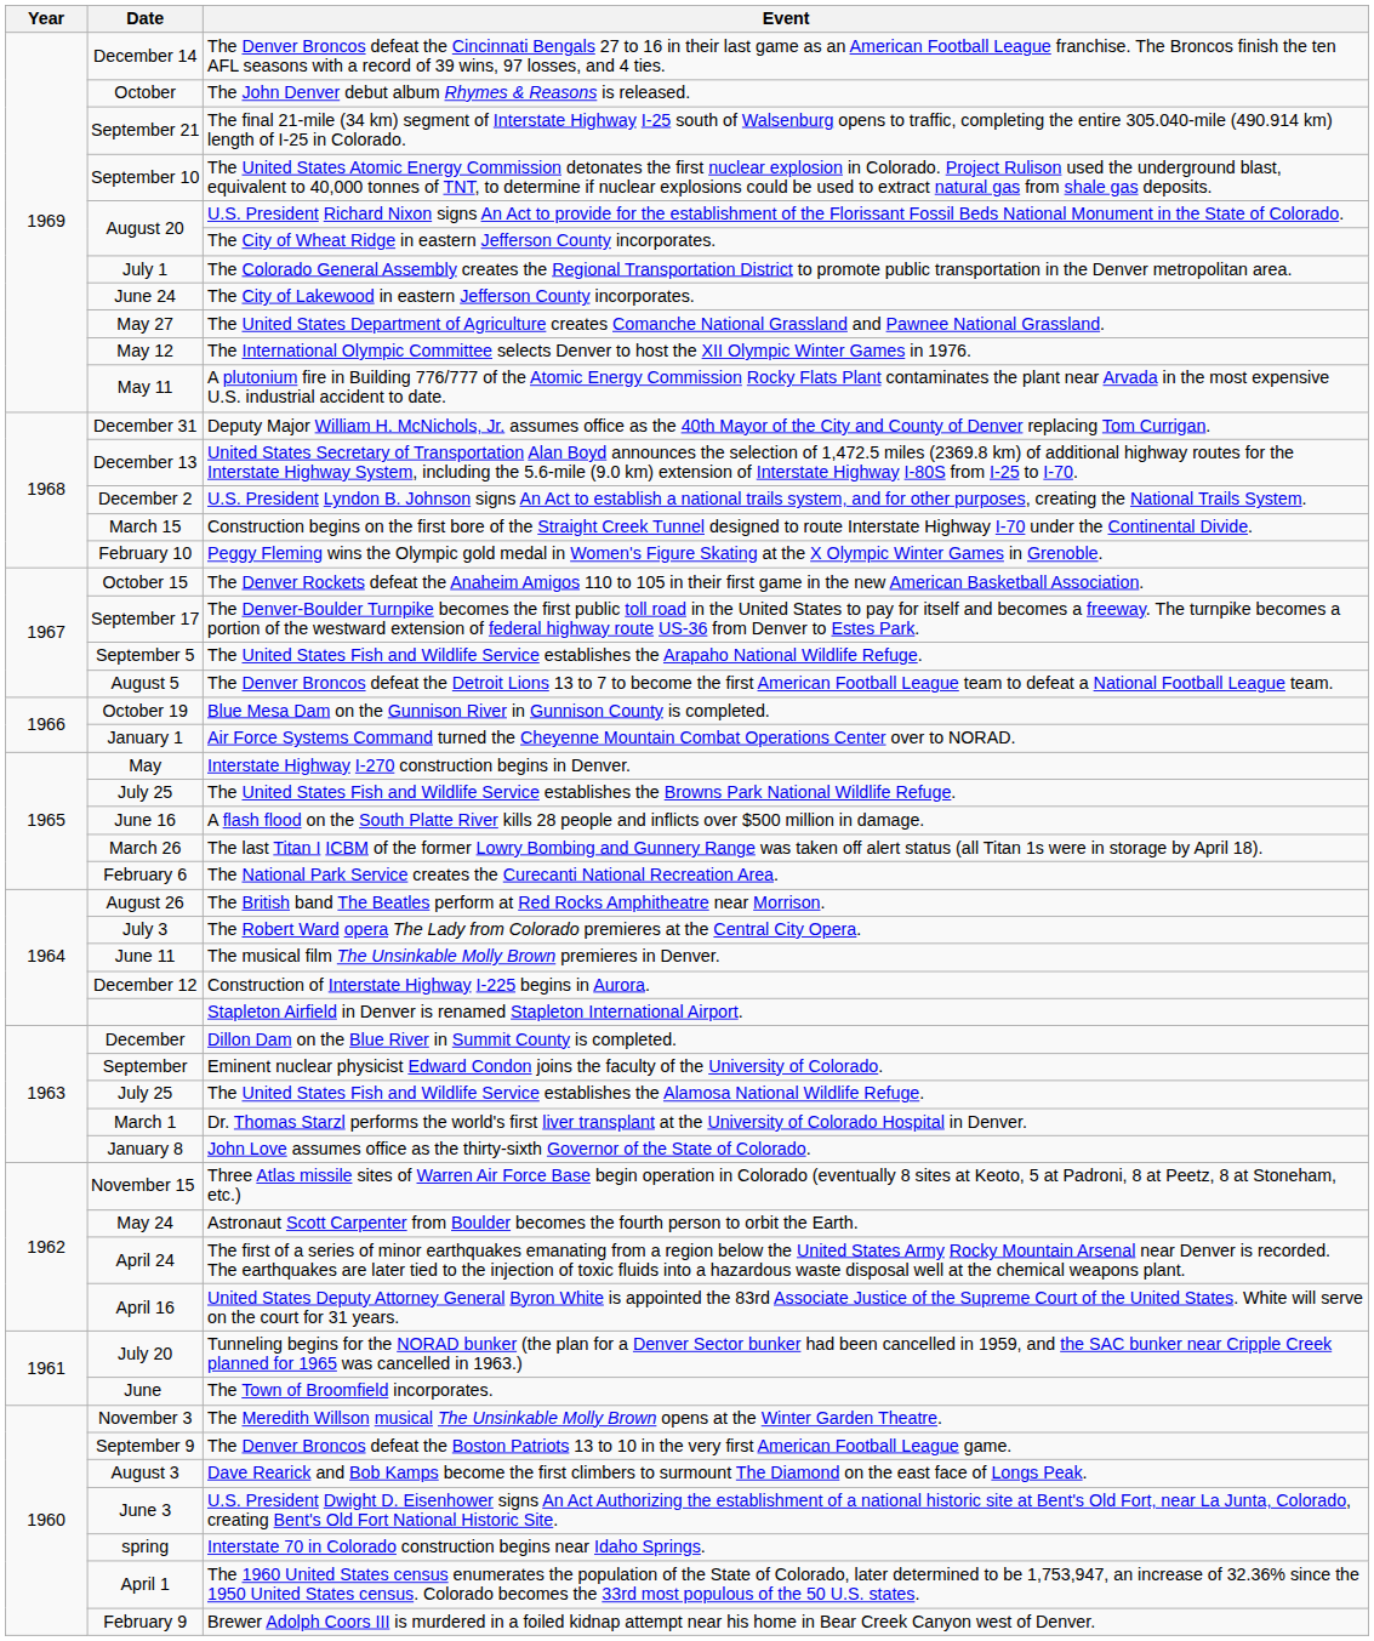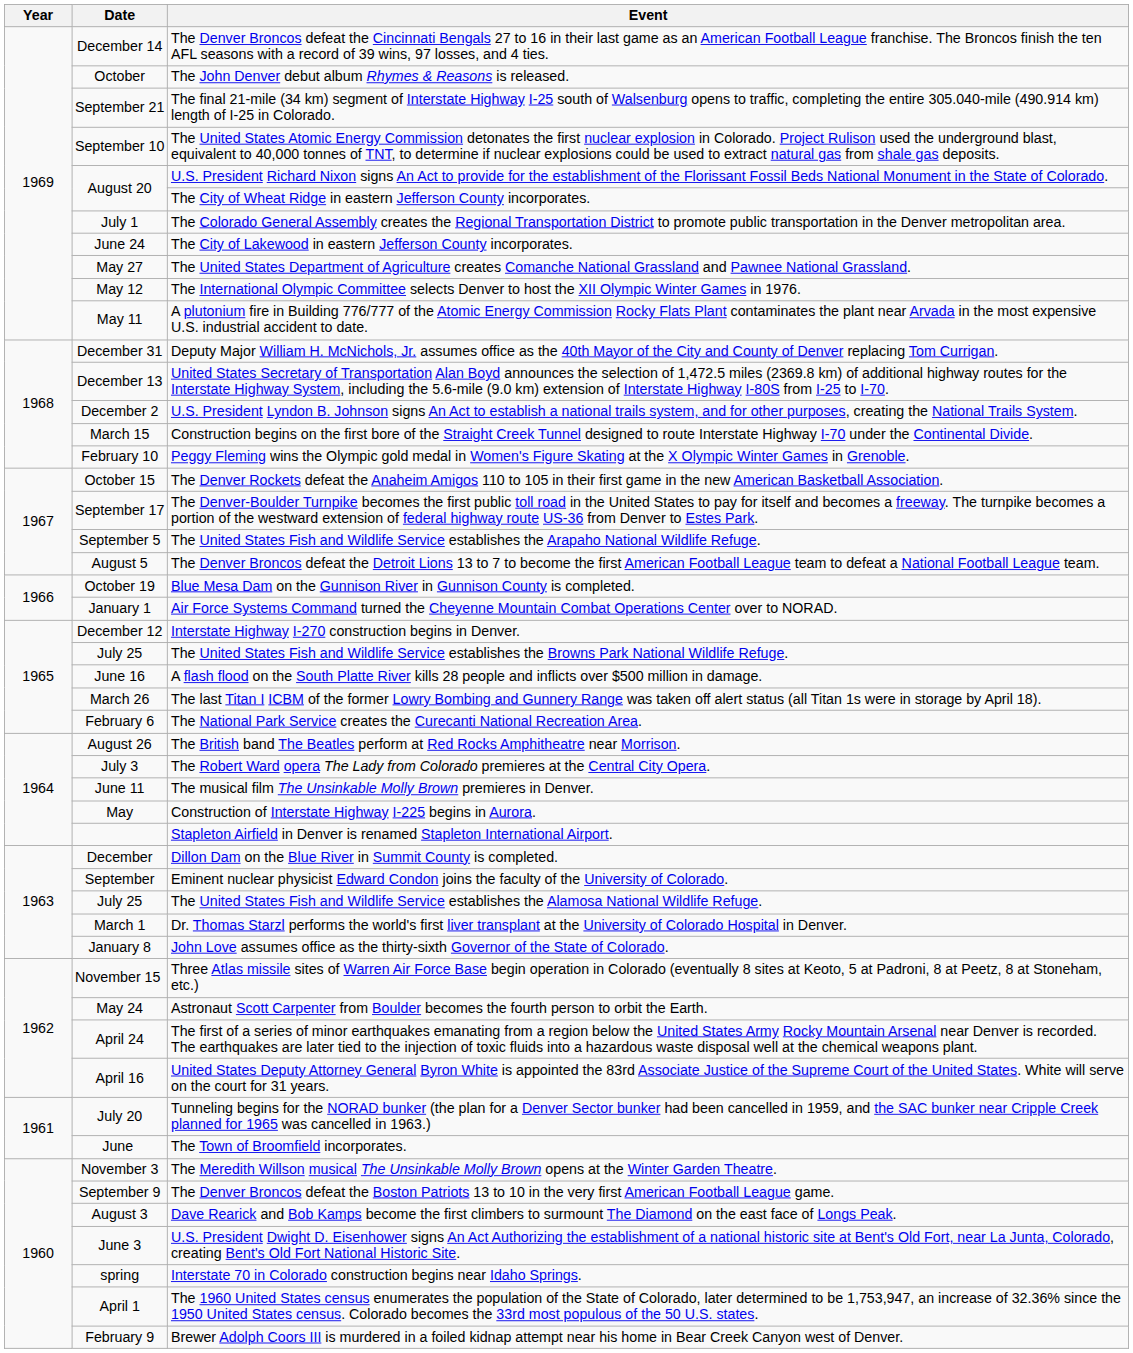Interstate Highway I-270 construction begins in Denver. | Date: May -> December 12
Construction of Interstate Highway I-225 begins in Aurora. | Date: December 12 -> May
